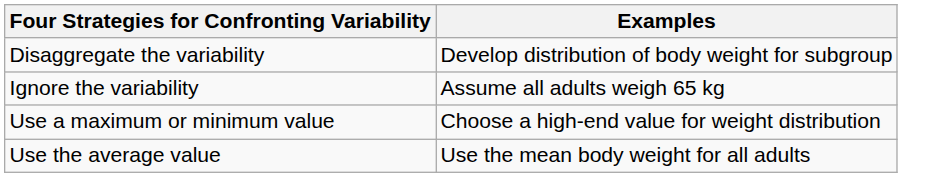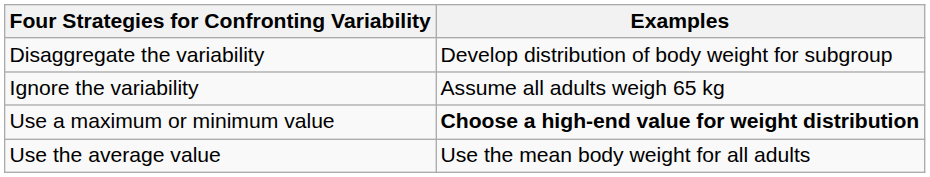Use a maximum or minimum value | Examples: normal -> bold
